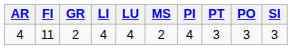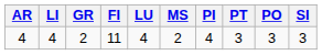columns swapped: FI <-> LI
